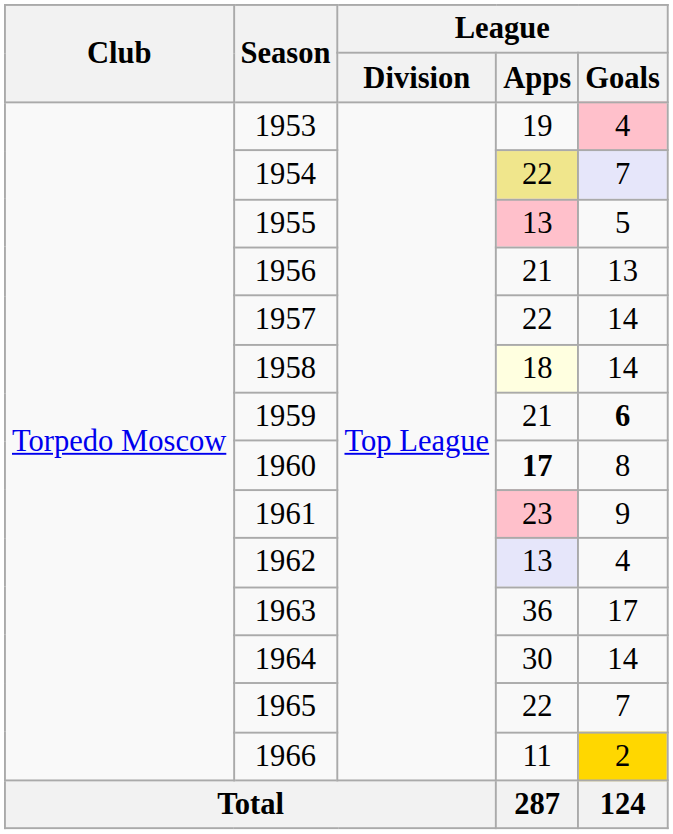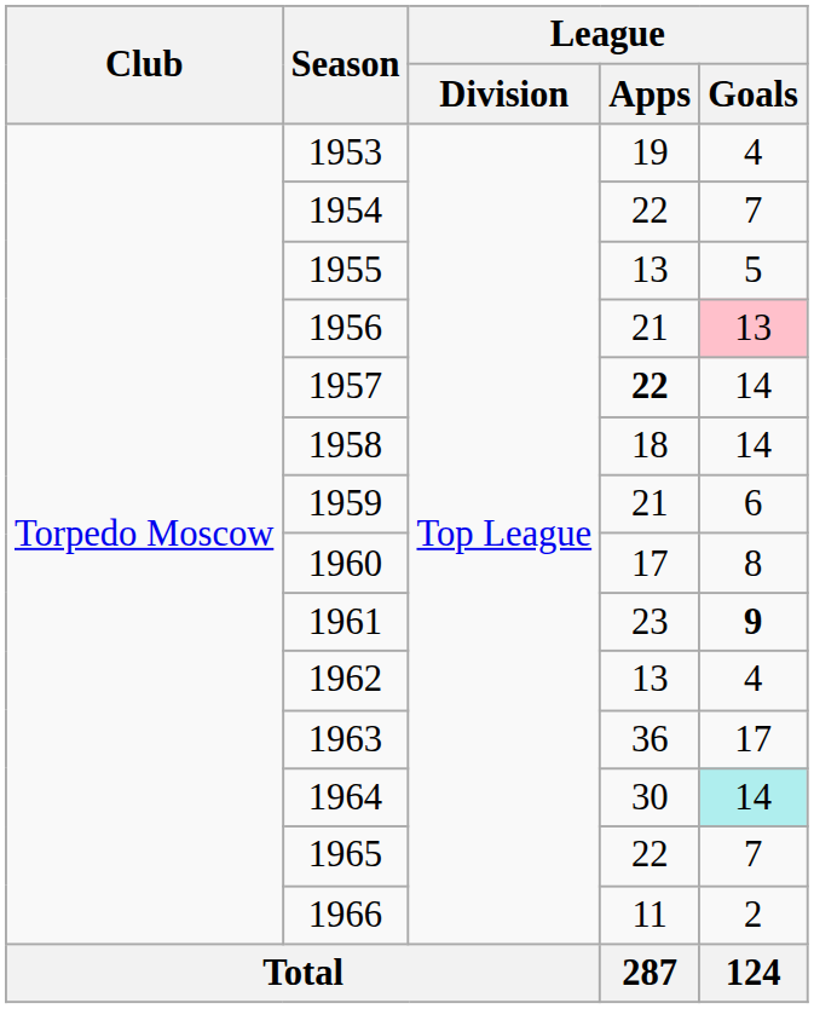1953 | League / Goals: pink background -> no background
1954 | League / Apps: khaki background -> no background
1954 | League / Goals: lavender background -> no background
1955 | League / Apps: pink background -> no background
1956 | League / Goals: no background -> pink background
1957 | League / Apps: normal -> bold
1958 | League / Apps: lightyellow background -> no background
1959 | League / Goals: bold -> normal
1960 | League / Apps: bold -> normal
1961 | League / Apps: pink background -> no background
1961 | League / Goals: normal -> bold
1962 | League / Apps: lavender background -> no background
1964 | League / Goals: no background -> paleturquoise background
1966 | League / Goals: gold background -> no background
